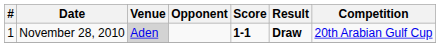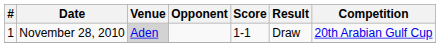November 28, 2010 | Score: bold -> normal
November 28, 2010 | Result: bold -> normal
